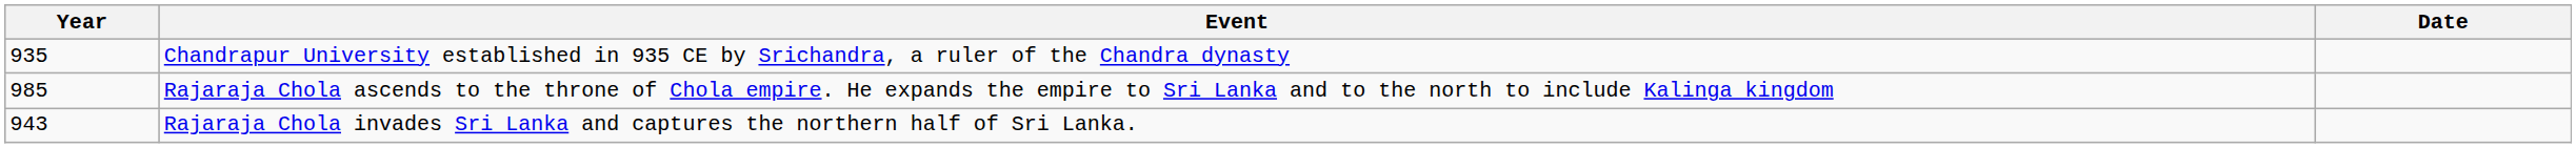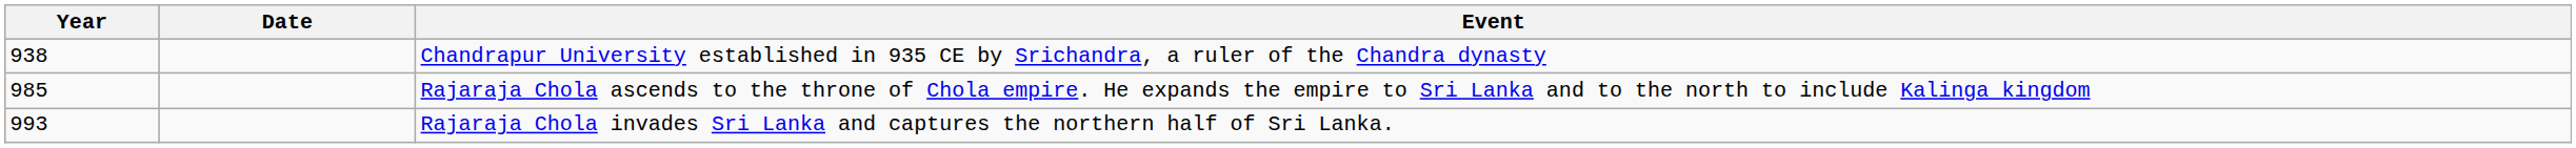columns swapped: Date <-> Event
row 2 | Year: 935 -> 938
row 4 | Year: 943 -> 993
